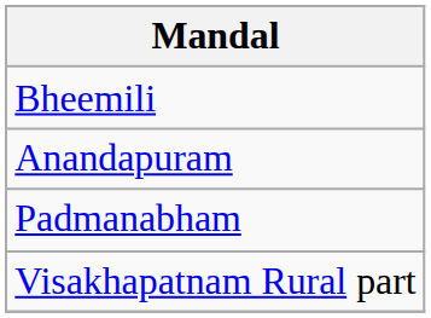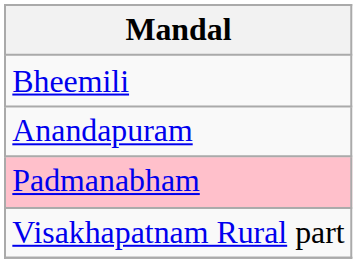row 4 | column 1: no background -> pink background
